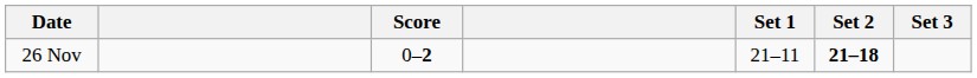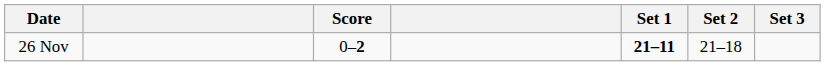26 Nov | Set 1: normal -> bold
26 Nov | Set 2: bold -> normal
